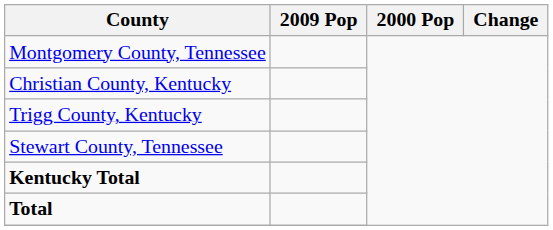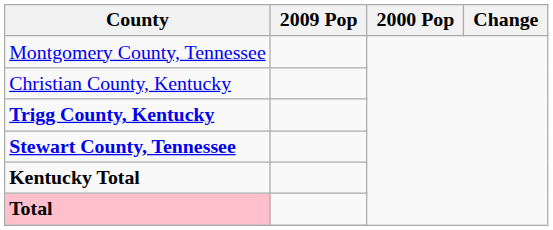Trigg County, Kentucky | County: normal -> bold
Stewart County, Tennessee | County: normal -> bold
Total | County: no background -> pink background
